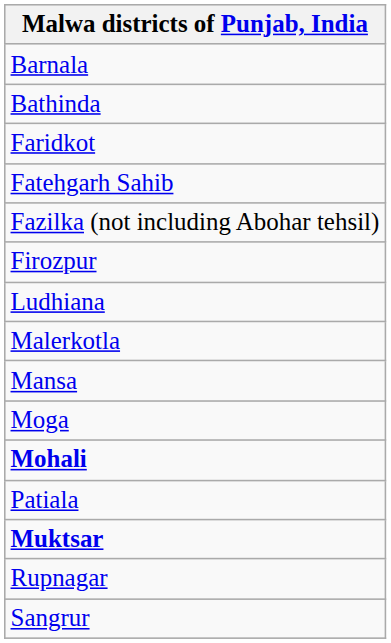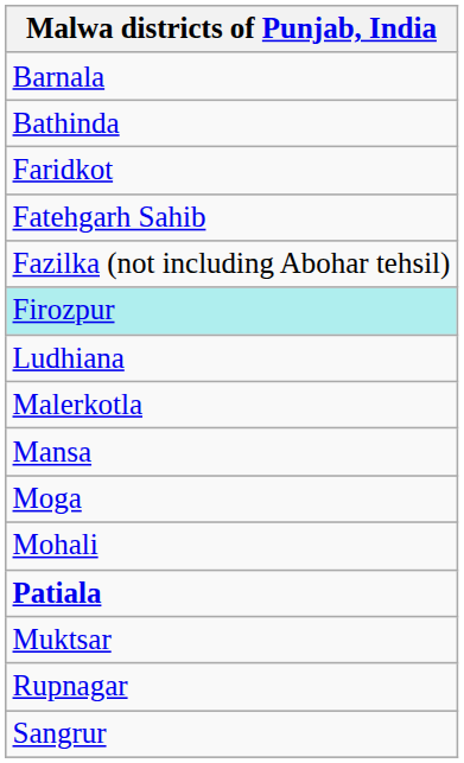row 7 | column 1: no background -> paleturquoise background
row 12 | column 1: bold -> normal
row 13 | column 1: normal -> bold
row 14 | column 1: bold -> normal
